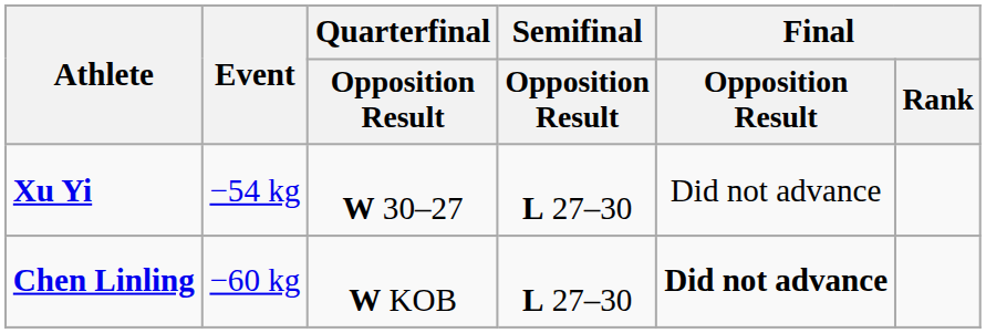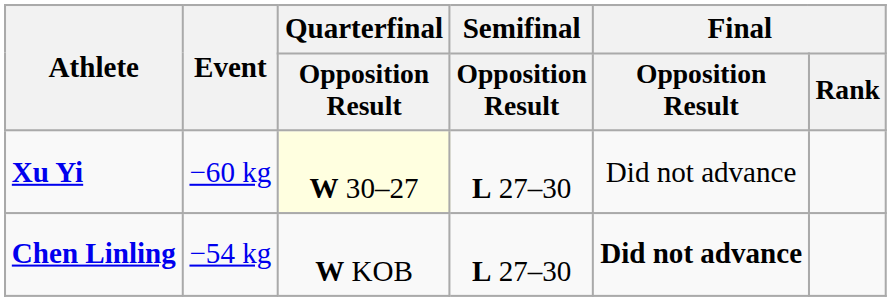Xu Yi | Event: −54 kg -> −60 kg
Xu Yi | Quarterfinal / Opposition Result: no background -> lightyellow background
Chen Linling | Event: −60 kg -> −54 kg
